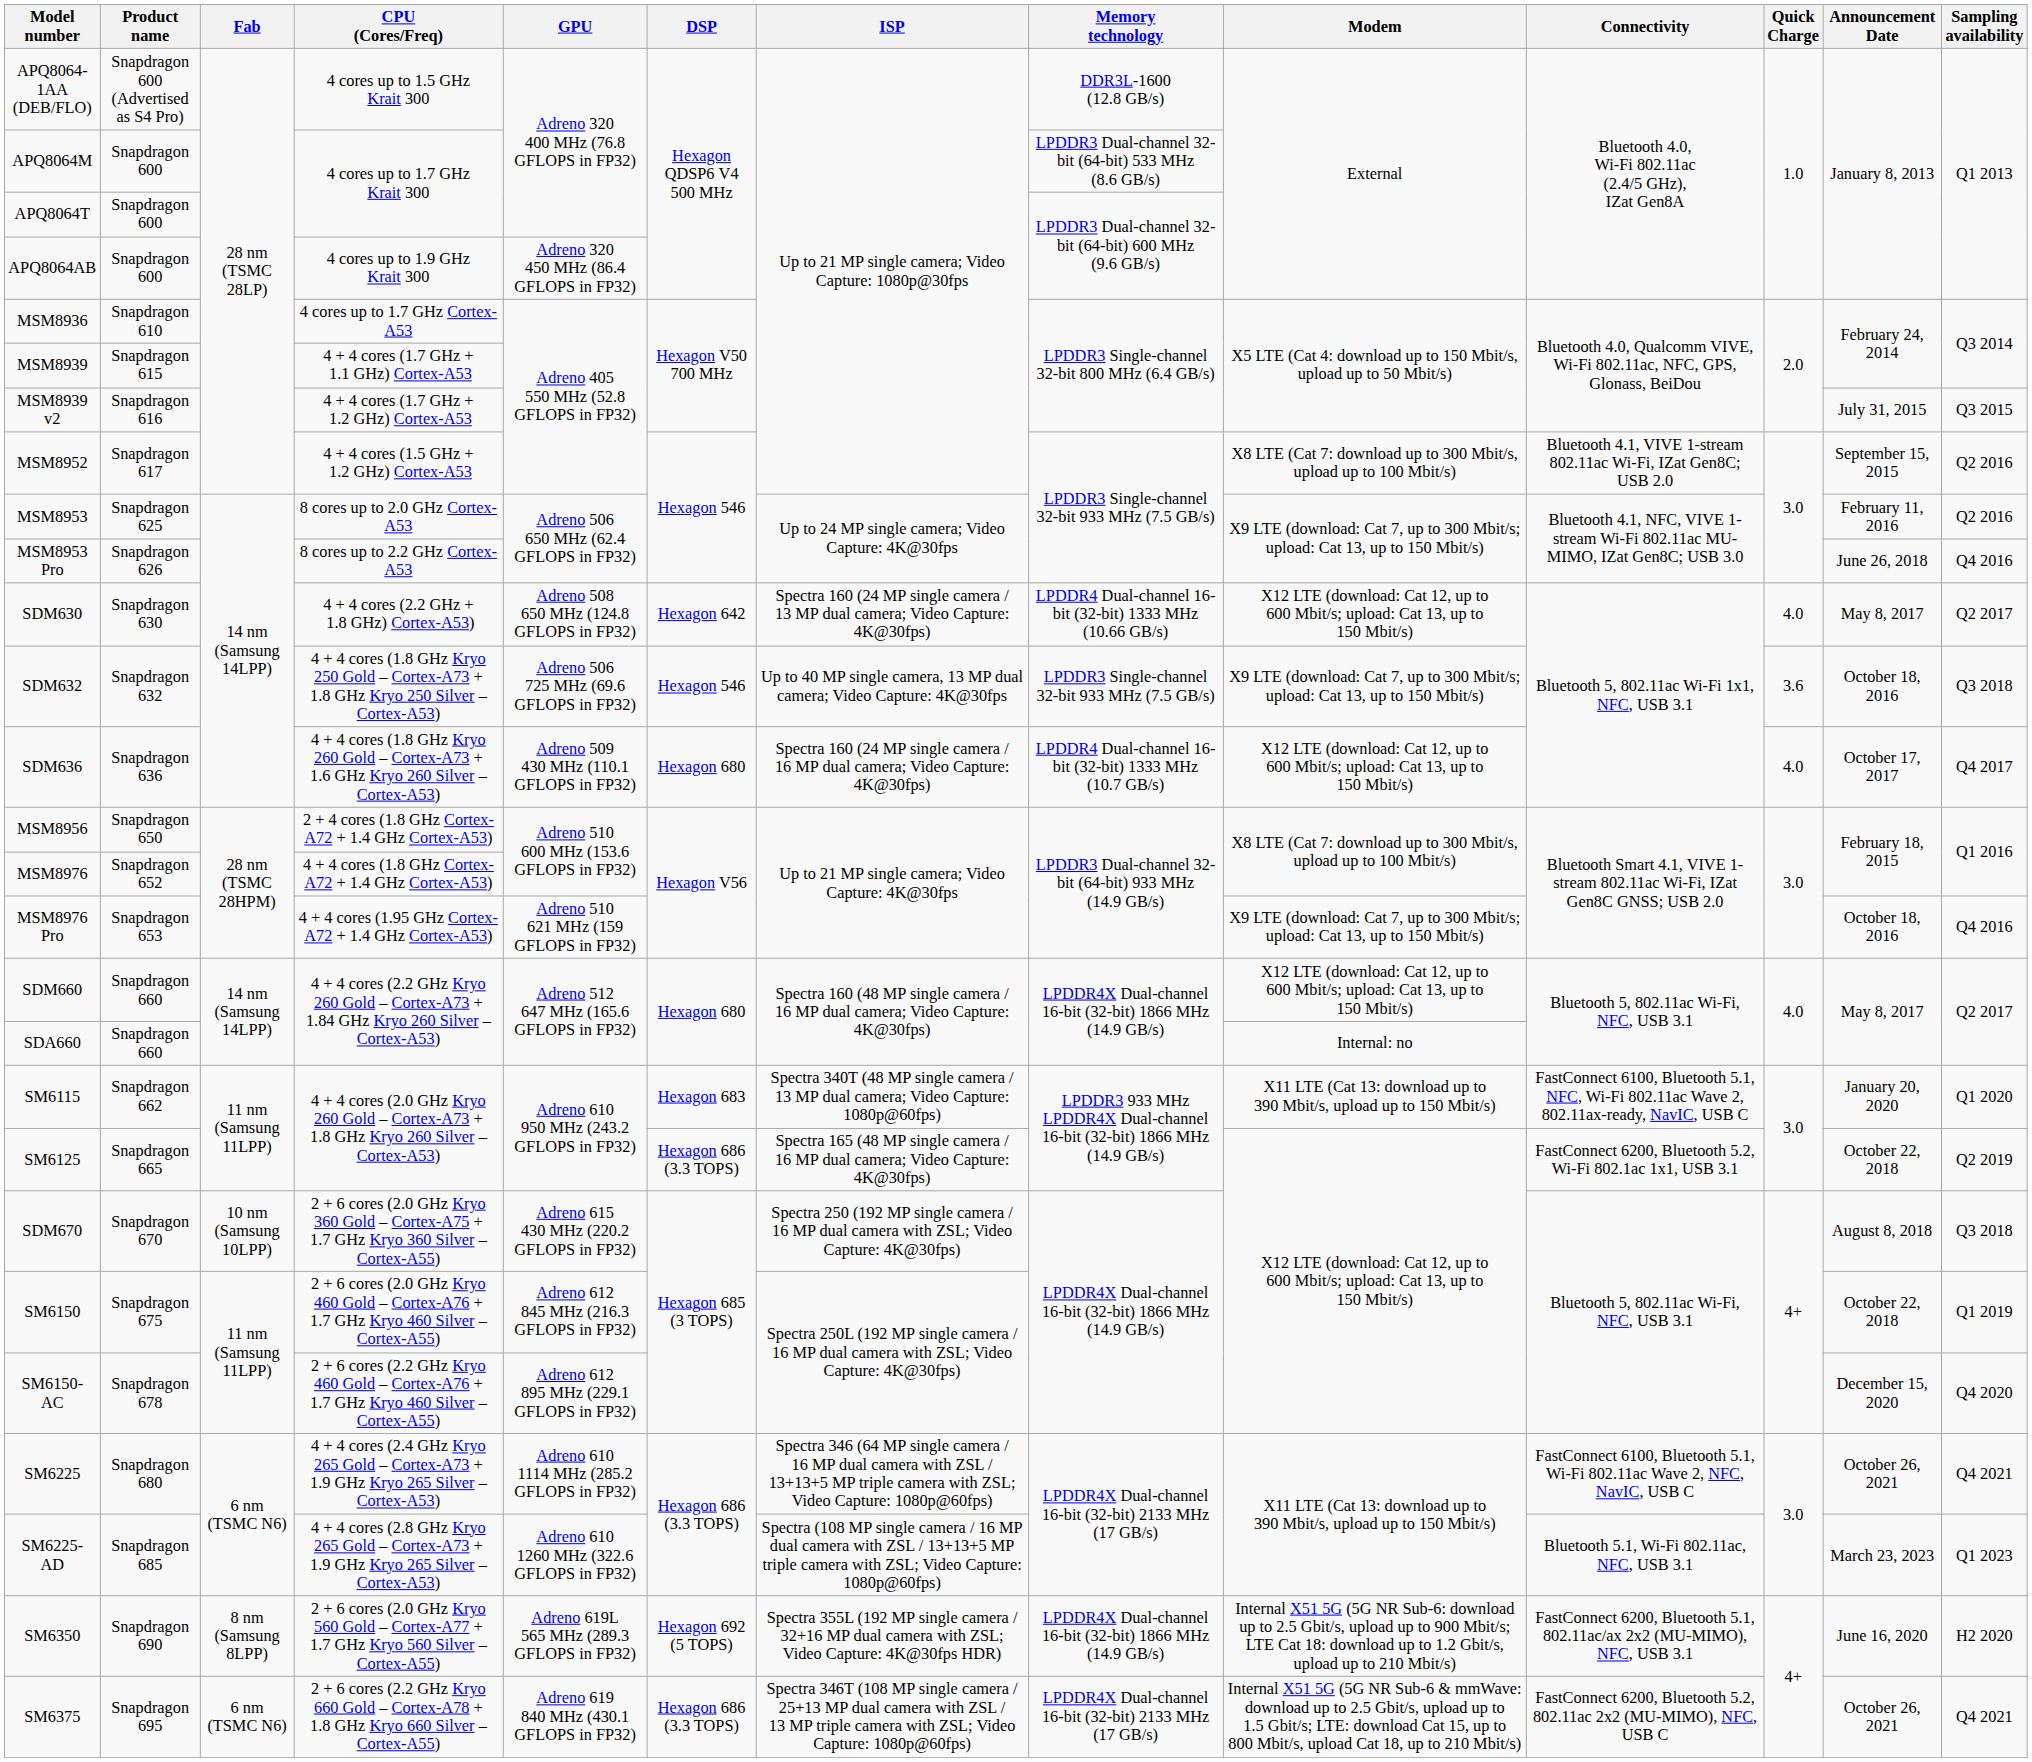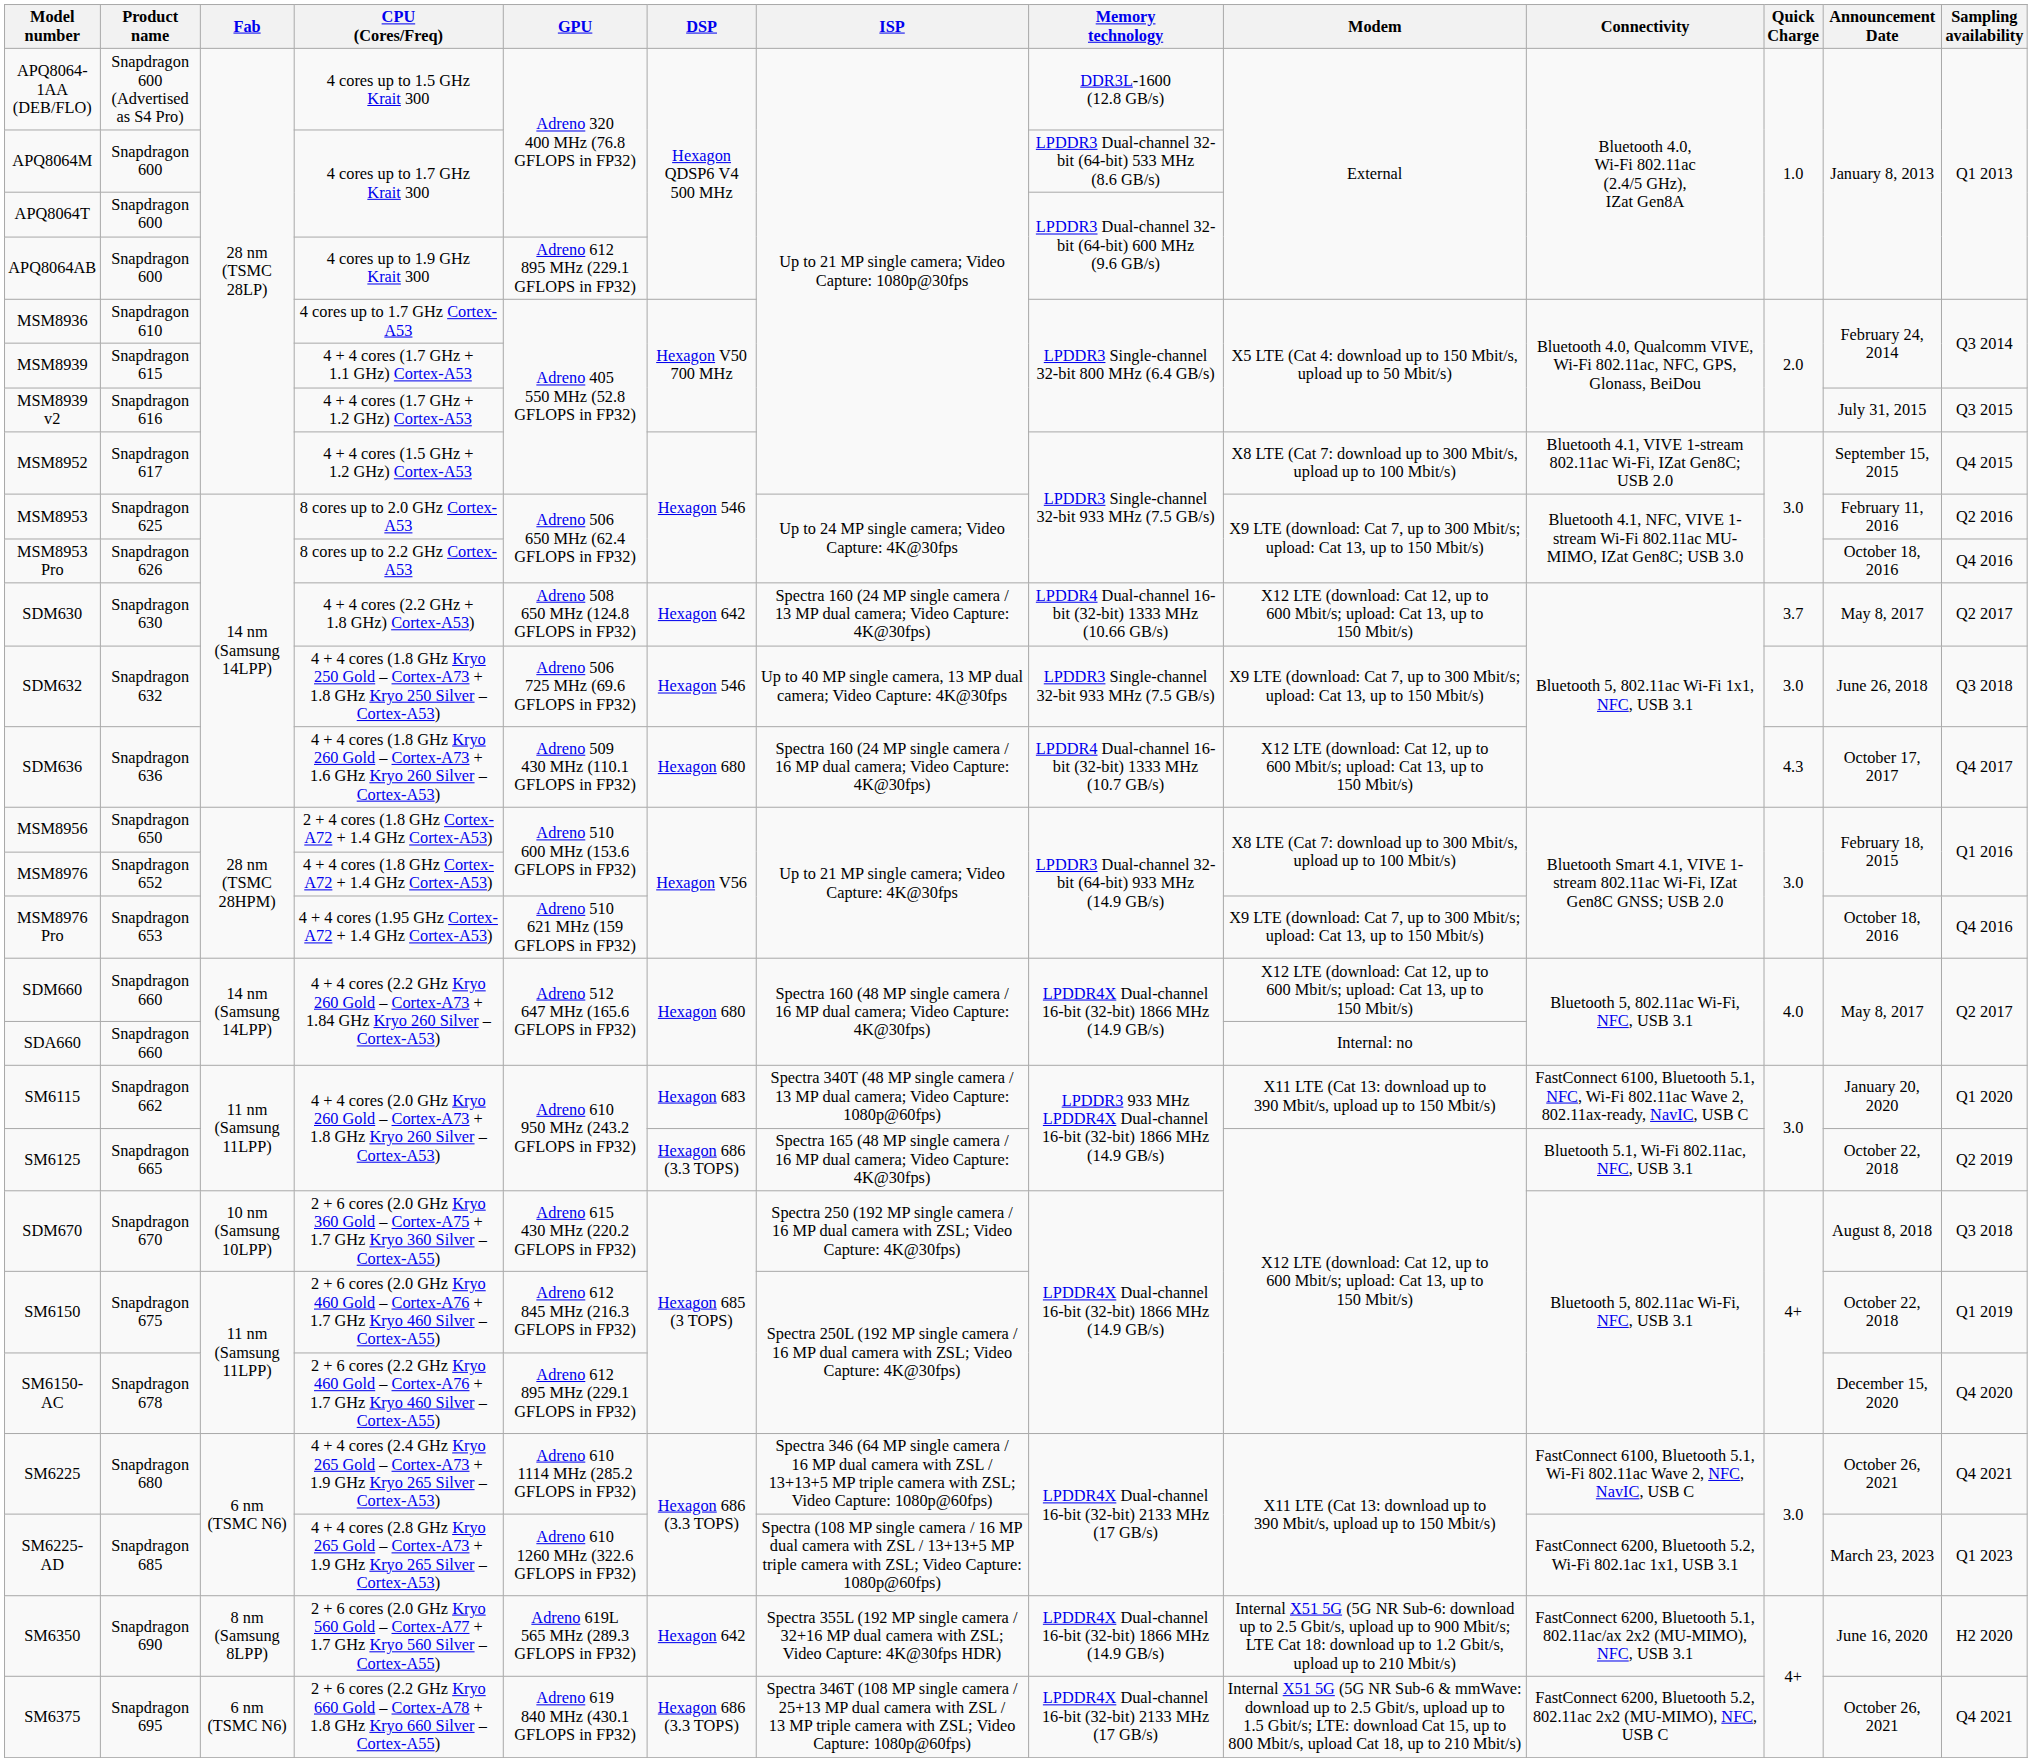APQ8064AB | GPU: Adreno 320 450 MHz (86.4 GFLOPS in FP32) -> Adreno 612 895 MHz (229.1 GFLOPS in FP32)
MSM8952 | Sampling availability: Q2 2016 -> Q4 2015
MSM8953 Pro | Announcement Date: June 26, 2018 -> October 18, 2016
SDM630 | Quick Charge: 4.0 -> 3.7
SDM632 | Quick Charge: 3.6 -> 3.0
SDM632 | Announcement Date: October 18, 2016 -> June 26, 2018
SDM636 | Quick Charge: 4.0 -> 4.3
SM6125 | Connectivity: FastConnect 6200, Bluetooth 5.2, Wi-Fi 802.1ac 1x1, USB 3.1 -> Bluetooth 5.1, Wi-Fi 802.11ac, NFC, USB 3.1
SM6225- AD | Connectivity: Bluetooth 5.1, Wi-Fi 802.11ac, NFC, USB 3.1 -> FastConnect 6200, Bluetooth 5.2, Wi-Fi 802.1ac 1x1, USB 3.1
SM6350 | DSP: Hexagon 692 (5 TOPS) -> Hexagon 642
